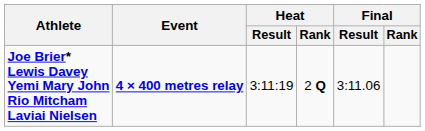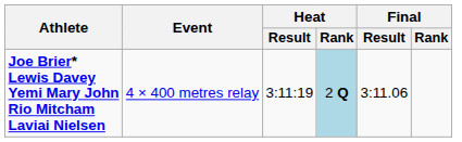row 3 | Event: bold -> normal
row 3 | Heat / Rank: no background -> lightblue background
